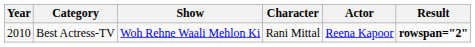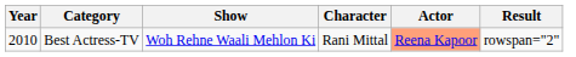Best Actress-TV | Actor: no background -> lightsalmon background
Best Actress-TV | Result: bold -> normal
